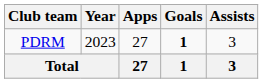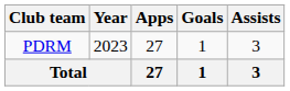PDRM | Goals: bold -> normal
